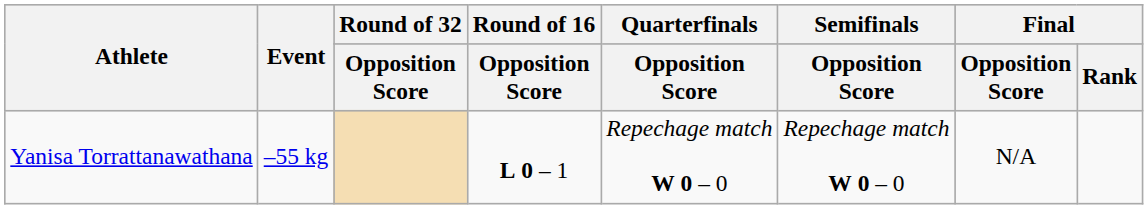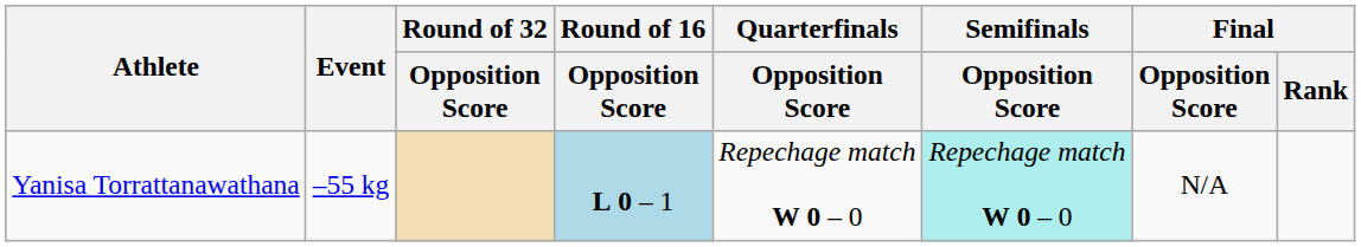Yanisa Torrattanawathana | Round of 16 / Opposition Score: no background -> lightblue background
Yanisa Torrattanawathana | Semifinals / Opposition Score: no background -> paleturquoise background
